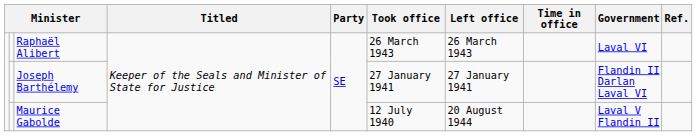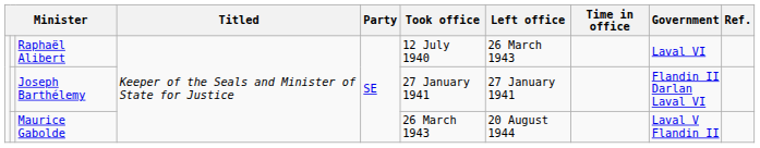Raphaël Alibert | Took office: 26 March 1943 -> 12 July 1940
Maurice Gabolde | Took office: 12 July 1940 -> 26 March 1943
